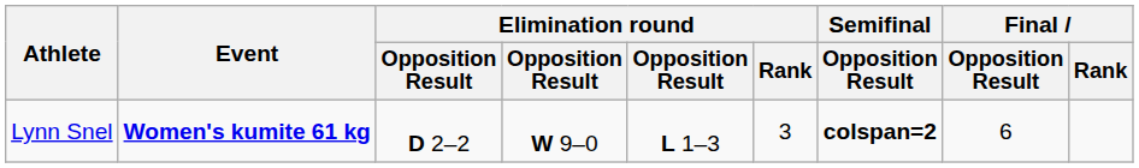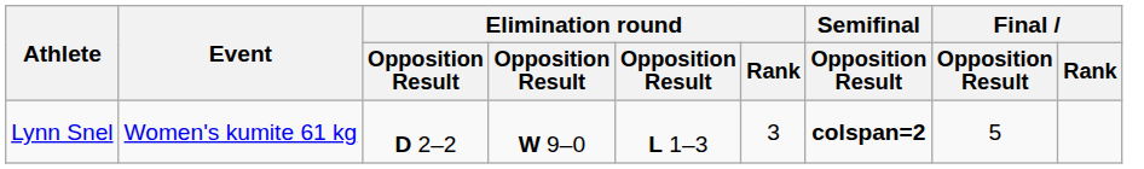Lynn Snel | Event: bold -> normal
Lynn Snel | Final / Opposition Result: 6 -> 5
